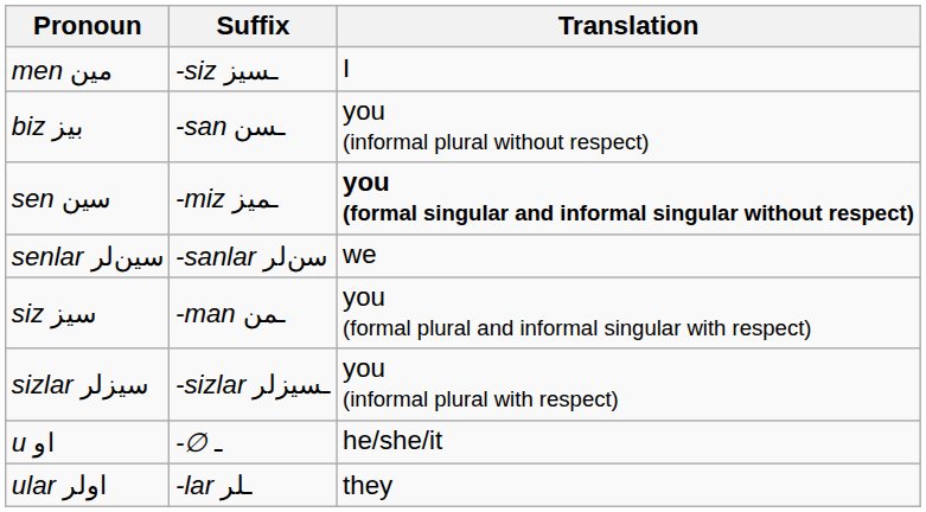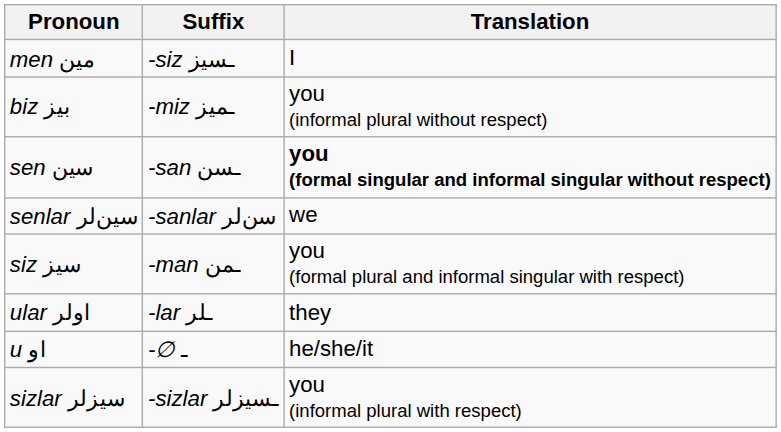biz بیز | Suffix: -san ـسن -> -miz ـمیز
sen سین | Suffix: -miz ـمیز -> -san ـسن
rows swapped: sizlar سیزلر <-> ular اولر
